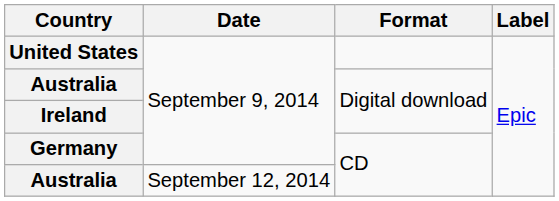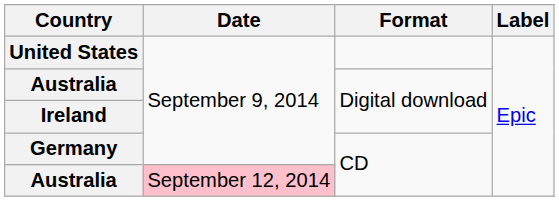Australia / CD | Date: no background -> pink background
